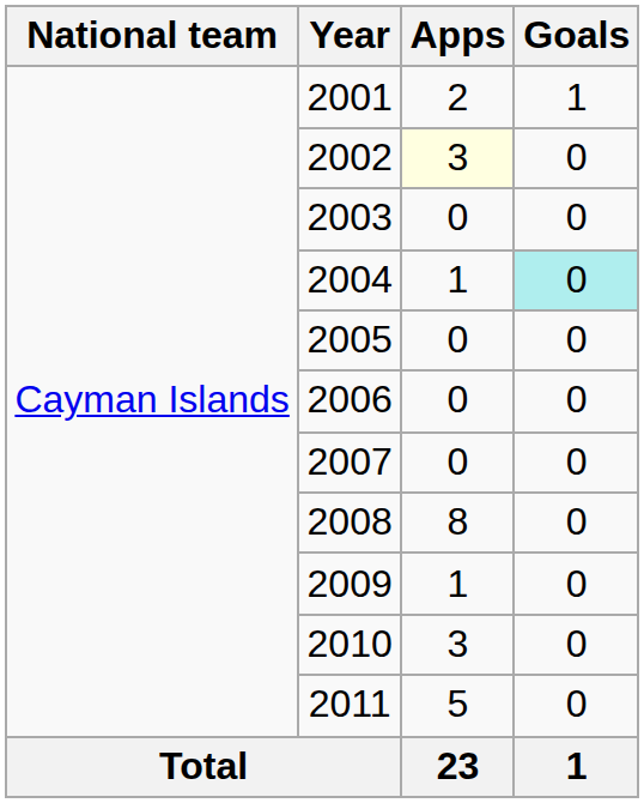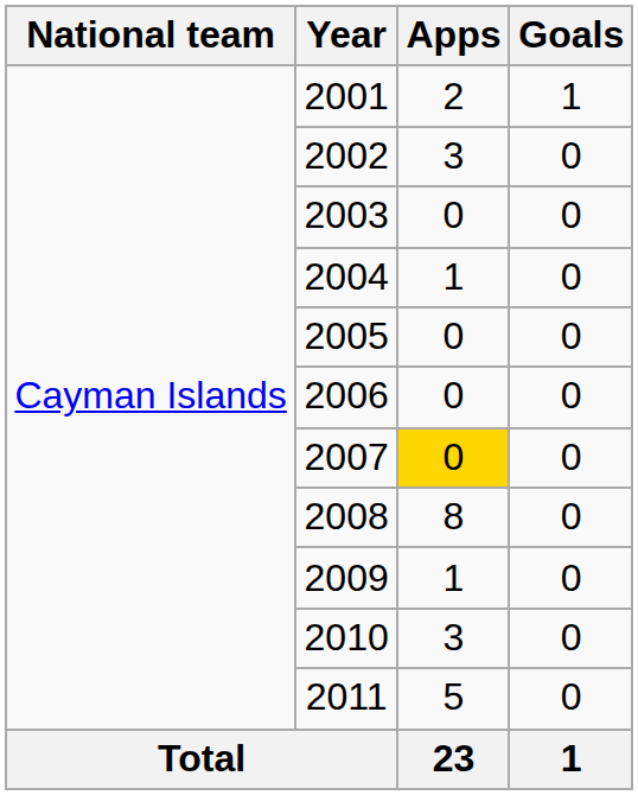2002 | Apps: lightyellow background -> no background
2004 | Goals: paleturquoise background -> no background
2007 | Apps: no background -> gold background
